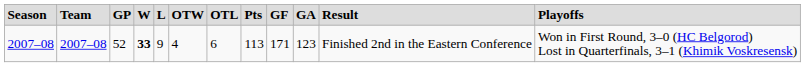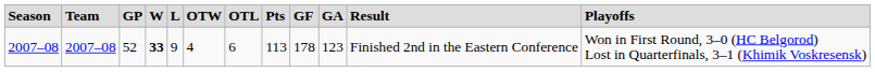row 2 | GF: 171 -> 178
